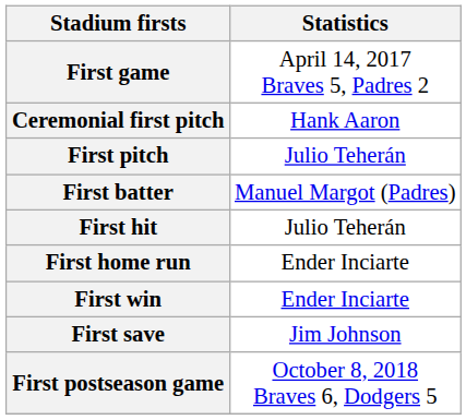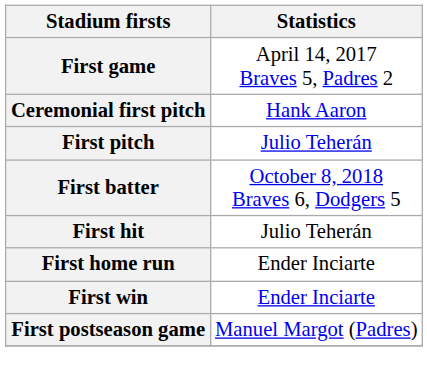First batter | Statistics: Manuel Margot (Padres) -> October 8, 2018 Braves 6, Dodgers 5
- row: First save | Jim Johnson
First postseason game | Statistics: October 8, 2018 Braves 6, Dodgers 5 -> Manuel Margot (Padres)
